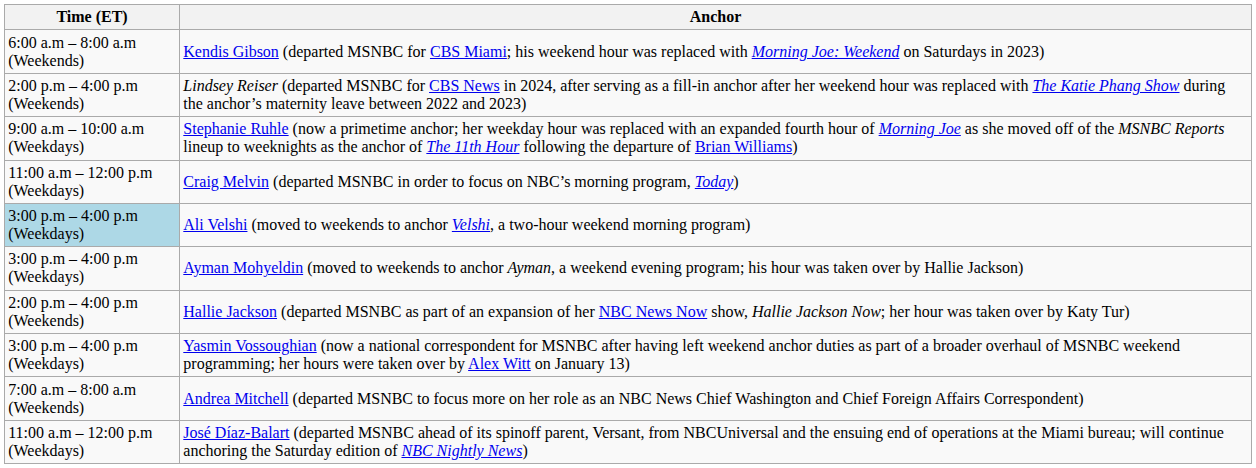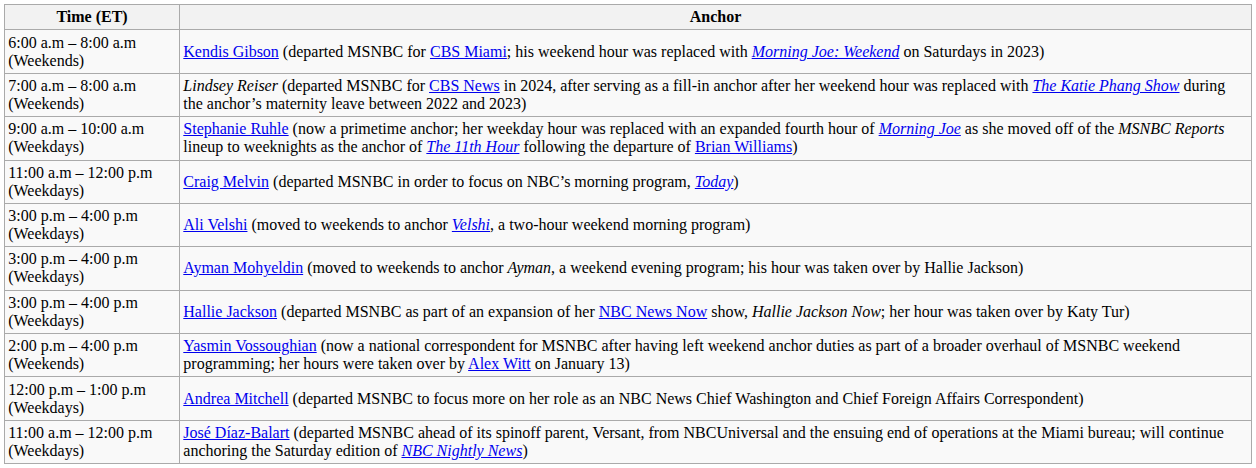row 3 | Time (ET): 2:00 p.m – 4:00 p.m (Weekends) -> 7:00 a.m – 8:00 a.m (Weekends)
row 6 | Time (ET): lightblue background -> no background
row 8 | Time (ET): 2:00 p.m – 4:00 p.m (Weekends) -> 3:00 p.m – 4:00 p.m (Weekdays)
row 9 | Time (ET): 3:00 p.m – 4:00 p.m (Weekdays) -> 2:00 p.m – 4:00 p.m (Weekends)
row 10 | Time (ET): 7:00 a.m – 8:00 a.m (Weekends) -> 12:00 p.m – 1:00 p.m (Weekdays)
